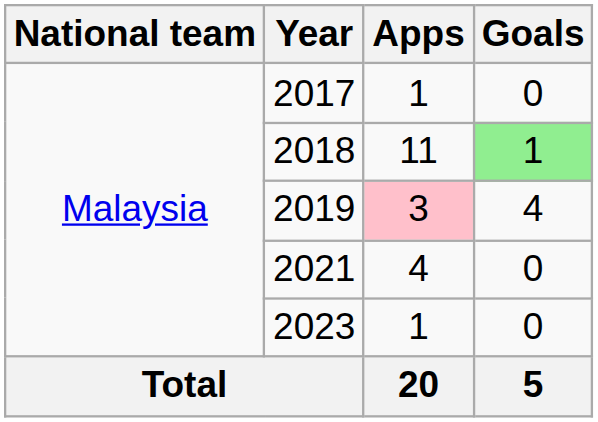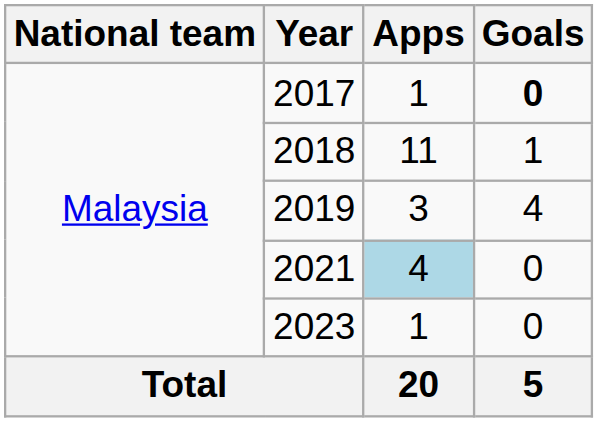2017 | Goals: normal -> bold
2018 | Goals: lightgreen background -> no background
2019 | Apps: pink background -> no background
2021 | Apps: no background -> lightblue background
